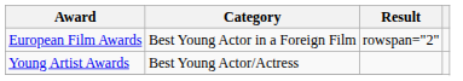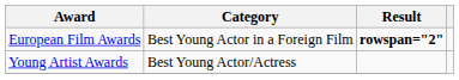European Film Awards | Result: normal -> bold
